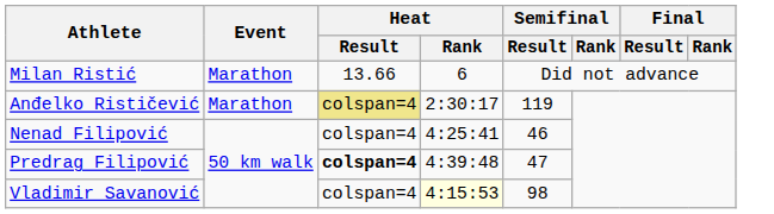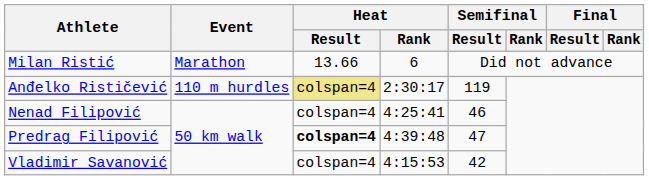Anđelko Rističević | Event: Marathon -> 110 m hurdles
Vladimir Savanović | Heat / Rank: lightyellow background -> no background
Vladimir Savanović | Semifinal / Result: 98 -> 42
